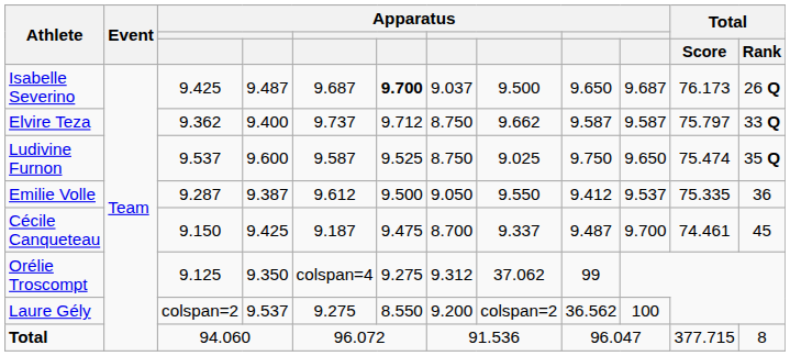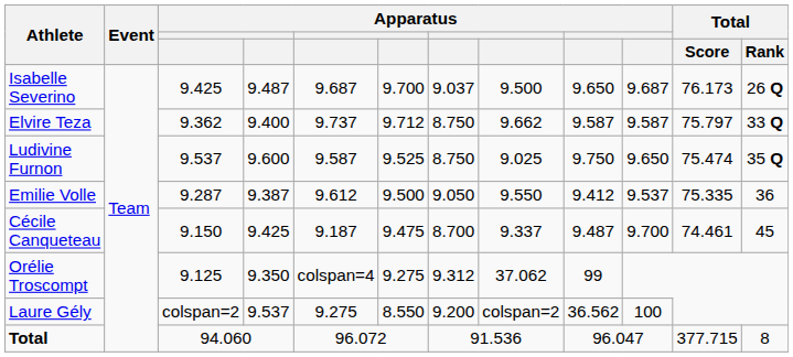Isabelle Severino | column 6: bold -> normal
